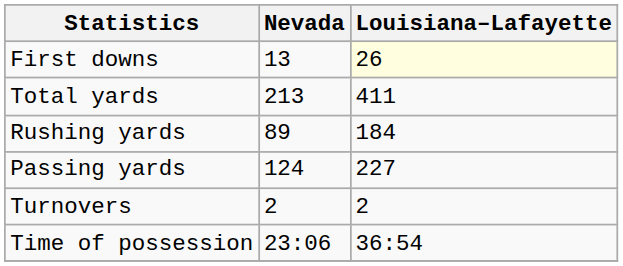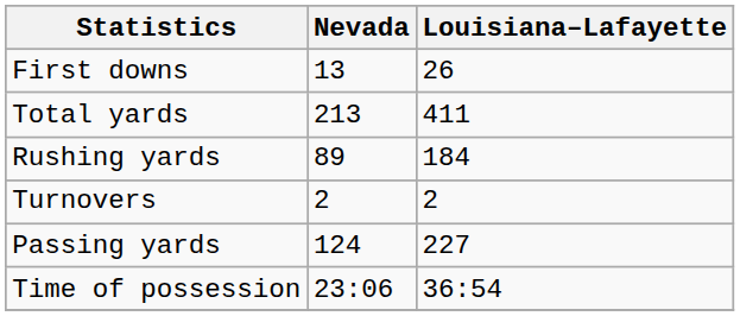First downs | Louisiana–Lafayette: lightyellow background -> no background
rows swapped: Passing yards <-> Turnovers
